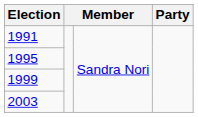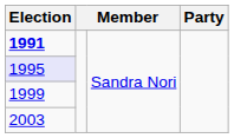1991 | Election: normal -> bold
1995 | Election: no background -> lavender background
